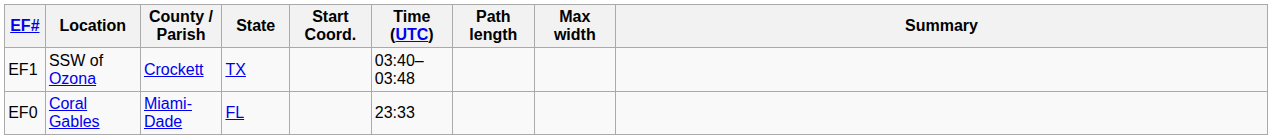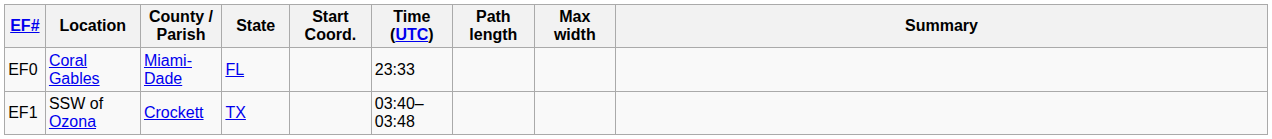rows swapped: EF0 <-> EF1
